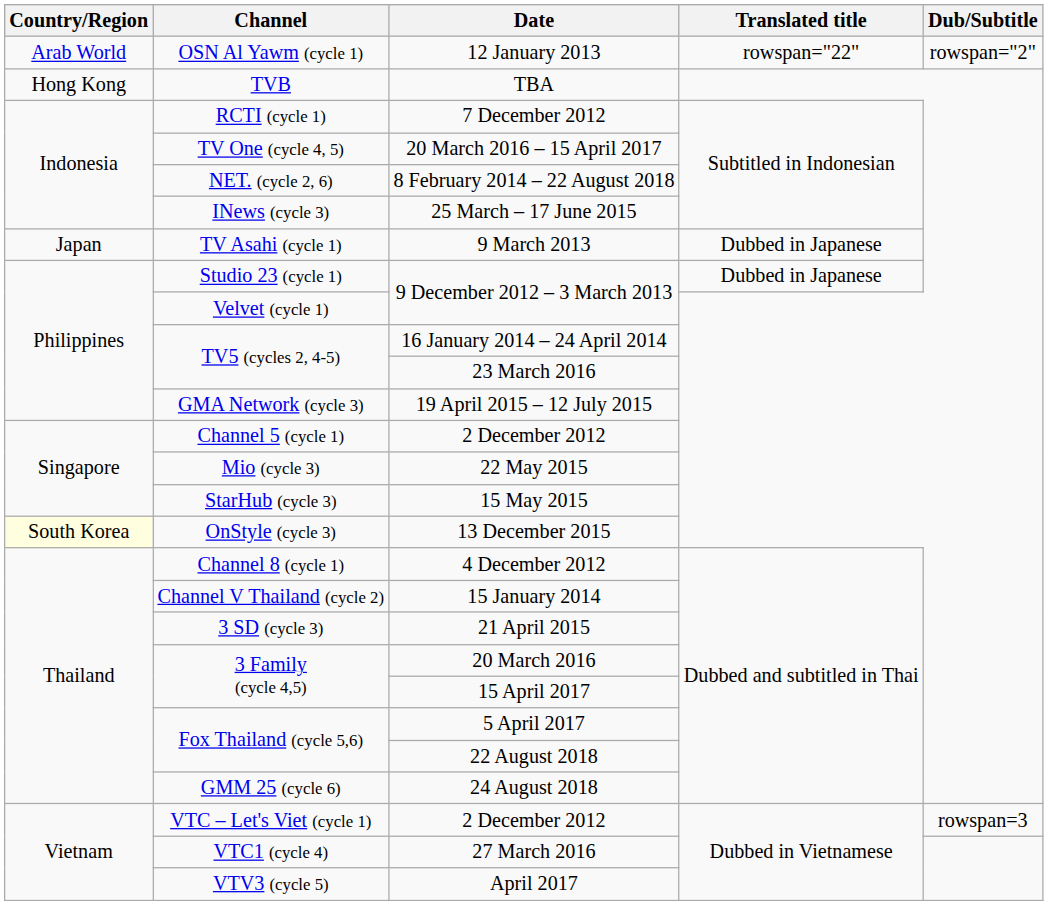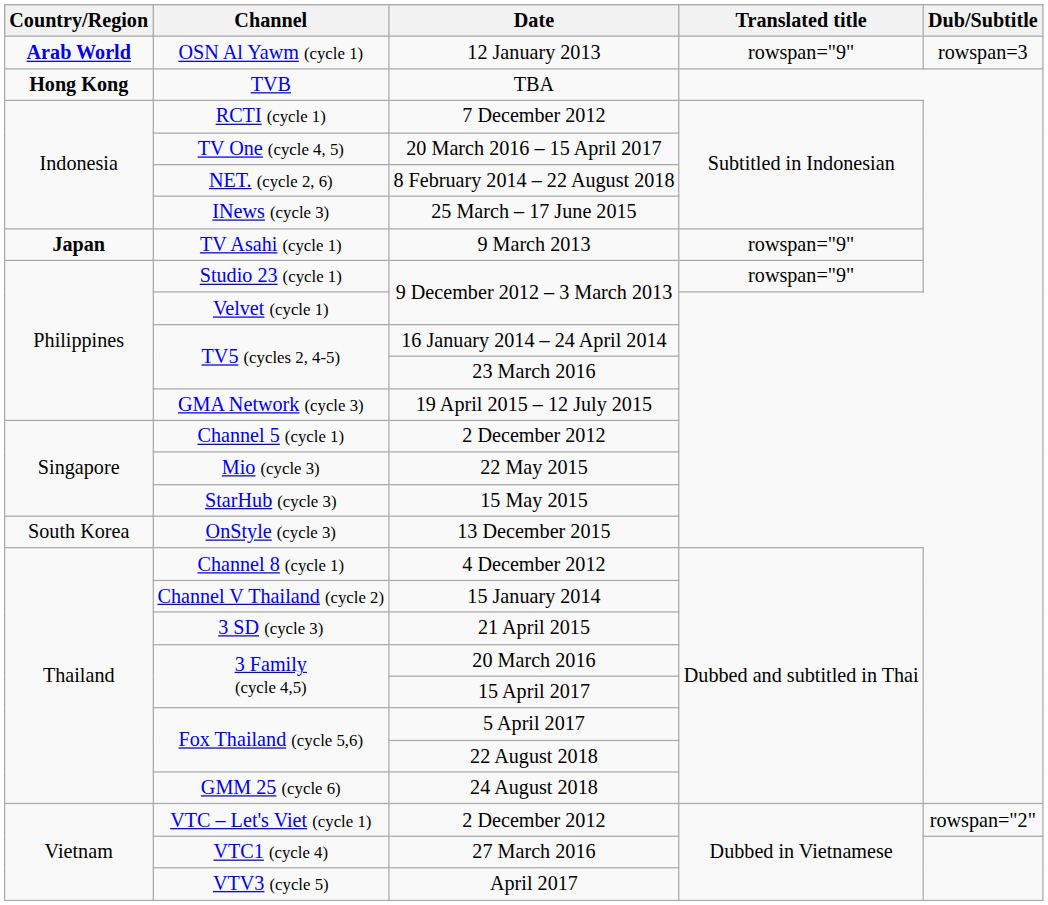12 January 2013 | Country/Region: normal -> bold
12 January 2013 | Translated title: rowspan="22" -> rowspan="9"
12 January 2013 | Dub/Subtitle: rowspan="2" -> rowspan=3
TBA | Country/Region: normal -> bold
9 March 2013 | Country/Region: normal -> bold
9 March 2013 | Translated title: Dubbed in Japanese -> rowspan="9"
Studio 23 (cycle 1) / 9 December 2012 – 3 March 2013 | Translated title: Dubbed in Japanese -> rowspan="9"
13 December 2015 | Country/Region: lightyellow background -> no background
VTC – Let's Viet (cycle 1) / 2 December 2012 | Dub/Subtitle: rowspan=3 -> rowspan="2"
